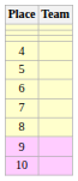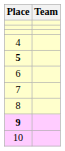row 6 | Place: normal -> bold
row 10 | Place: normal -> bold
